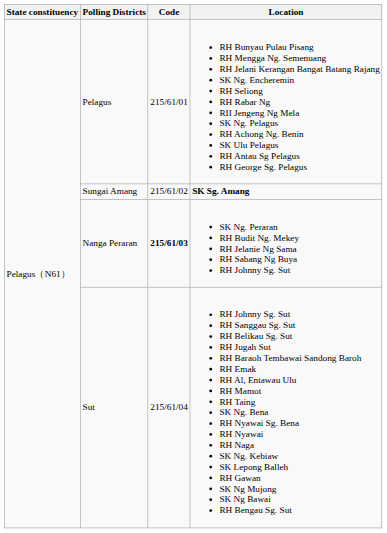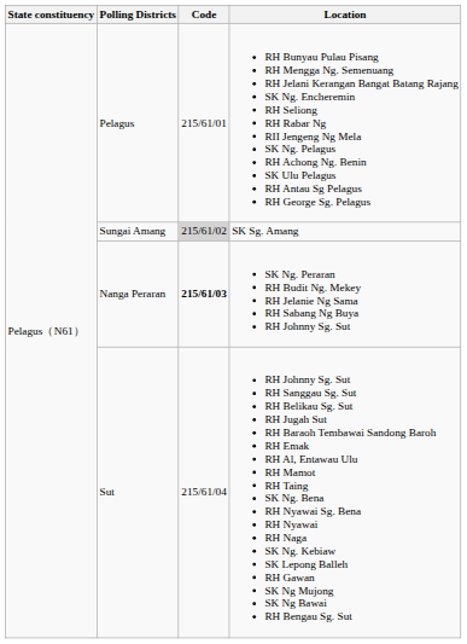Sungai Amang | Code: no background -> lightgrey background
Sungai Amang | Location: bold -> normal
